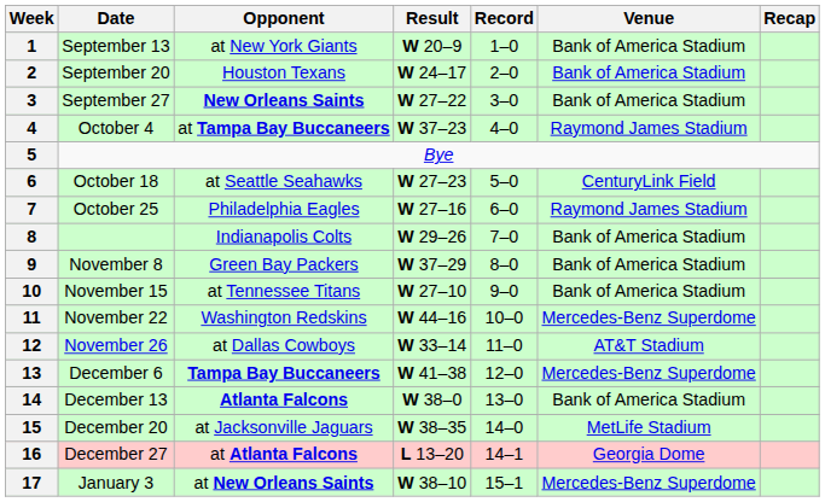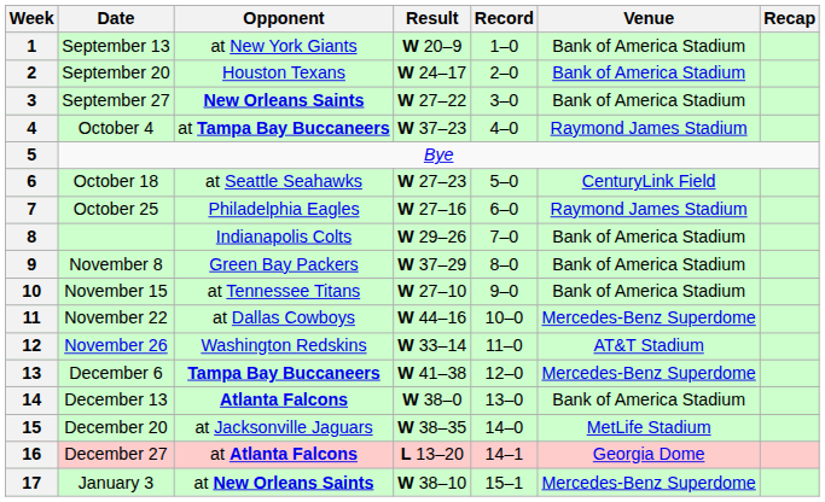11 | Opponent: Washington Redskins -> at Dallas Cowboys
12 | Opponent: at Dallas Cowboys -> Washington Redskins
